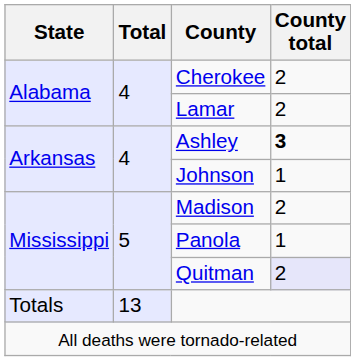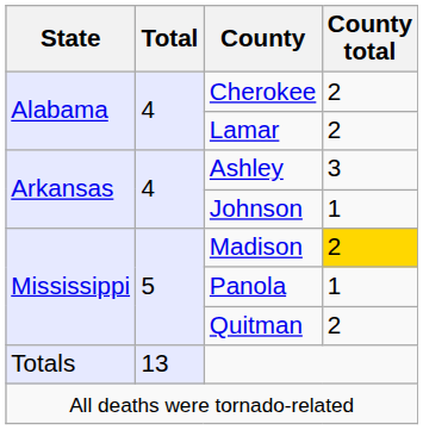Ashley | County total: bold -> normal
Madison | County total: no background -> gold background
Quitman | County total: lavender background -> no background
